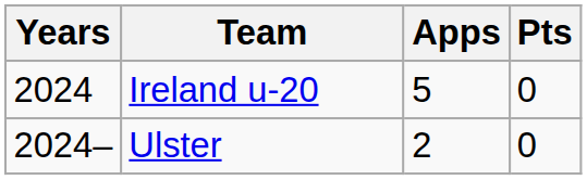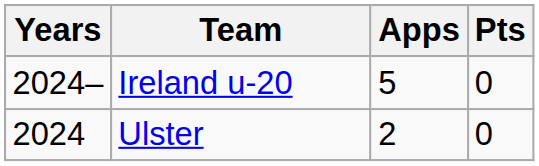Ireland u-20 | Years: 2024 -> 2024–
Ulster | Years: 2024– -> 2024
